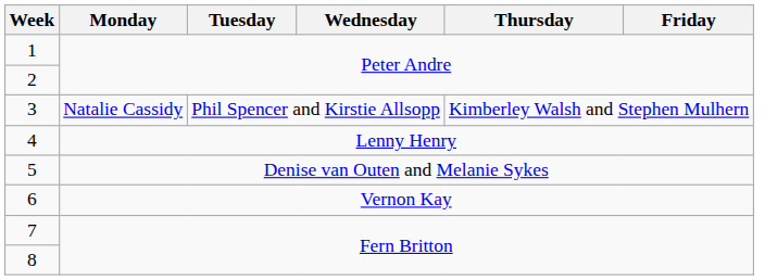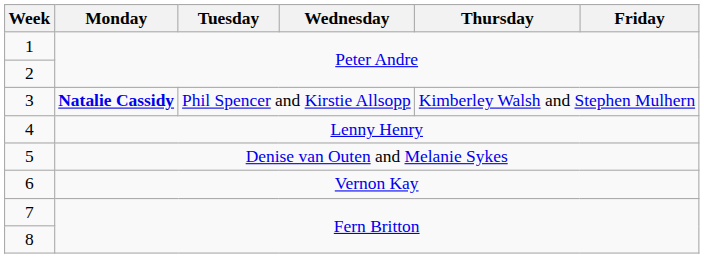3 | Monday: normal -> bold
